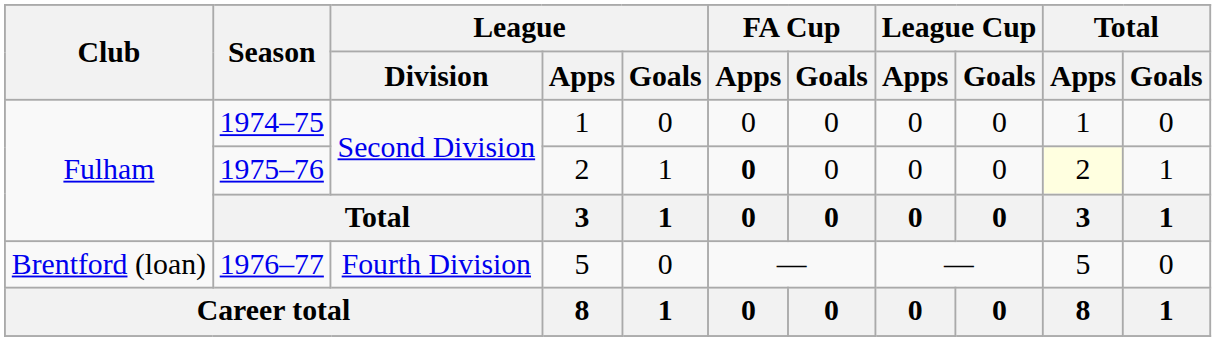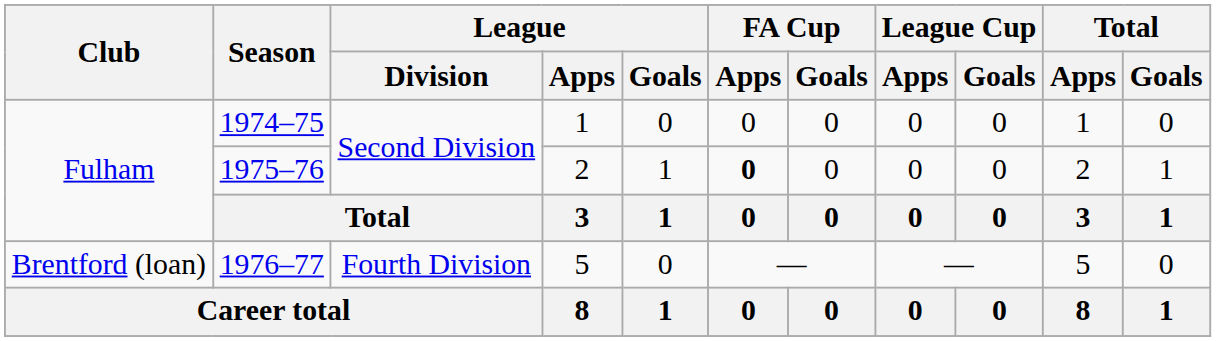1975–76 | Total / Apps: lightyellow background -> no background
